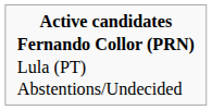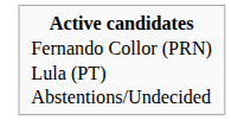row 2 | column 1: bold -> normal
